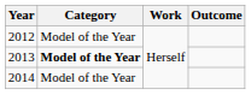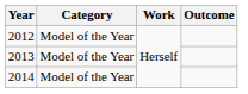2013 | Category: bold -> normal
